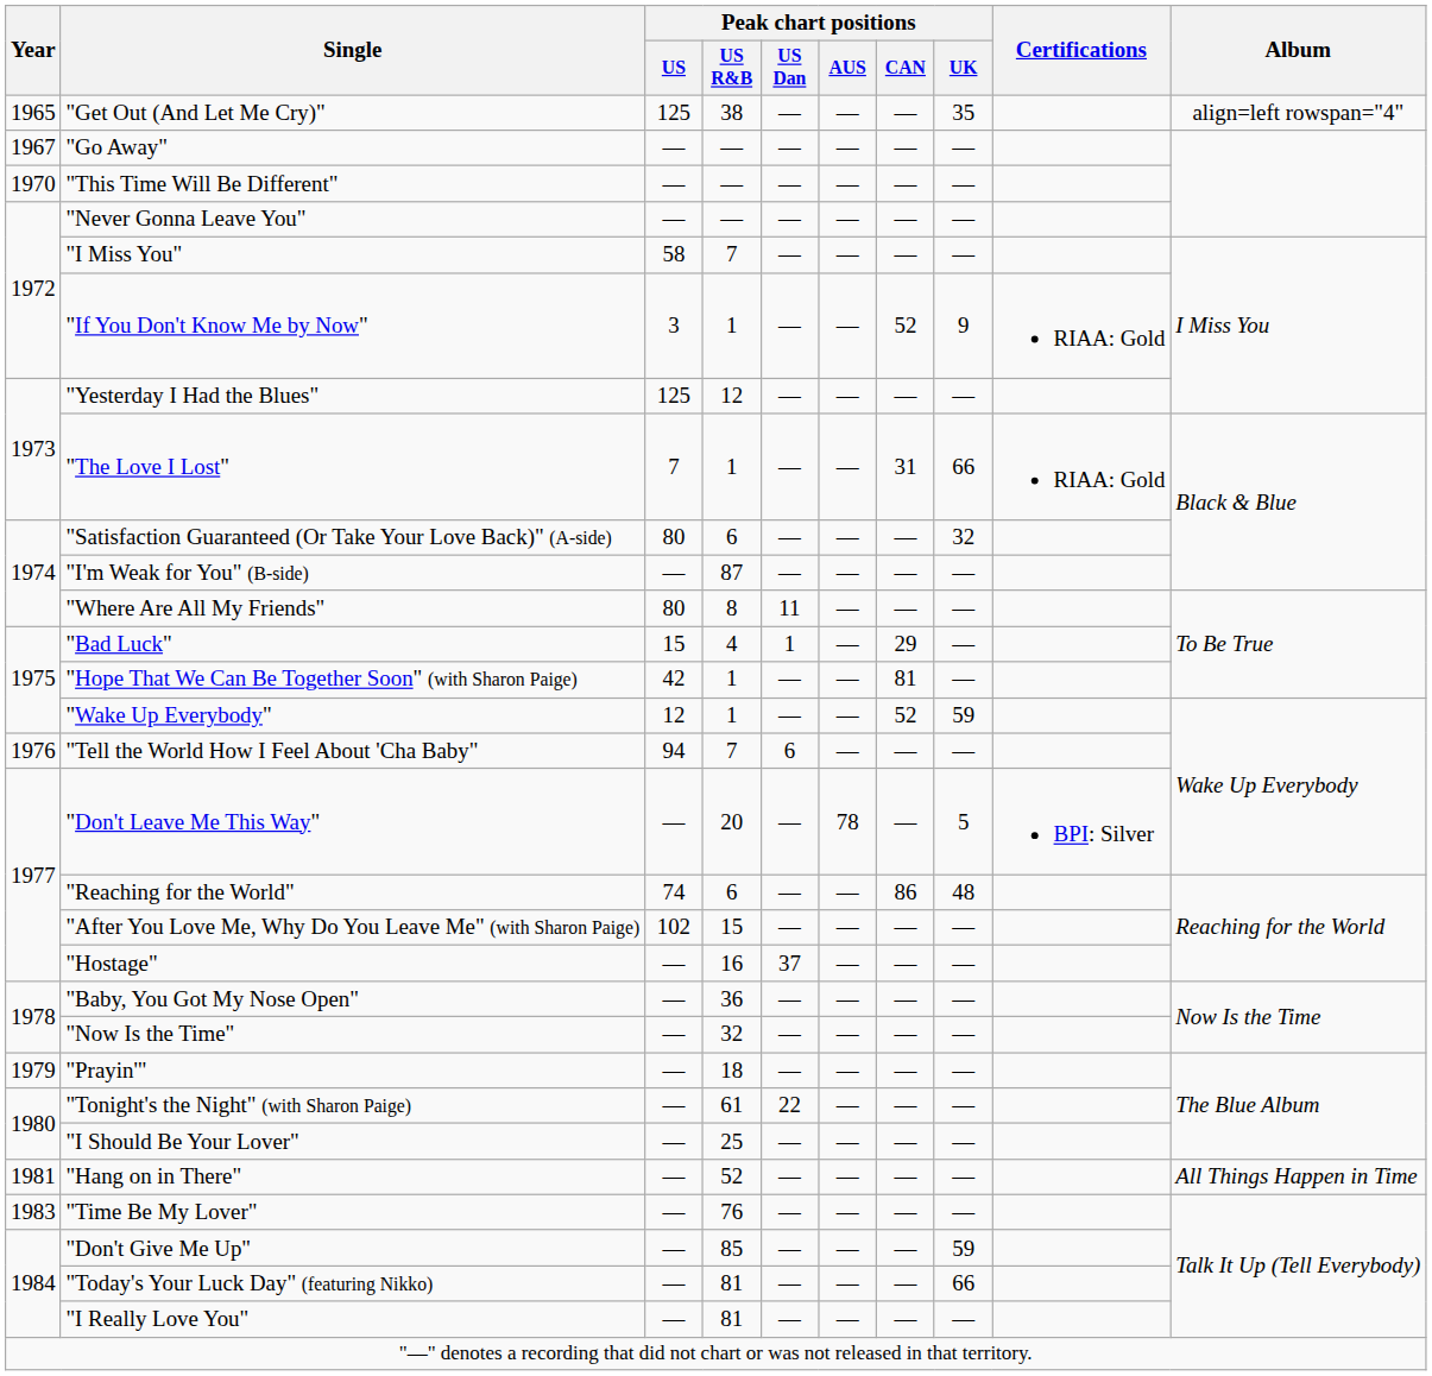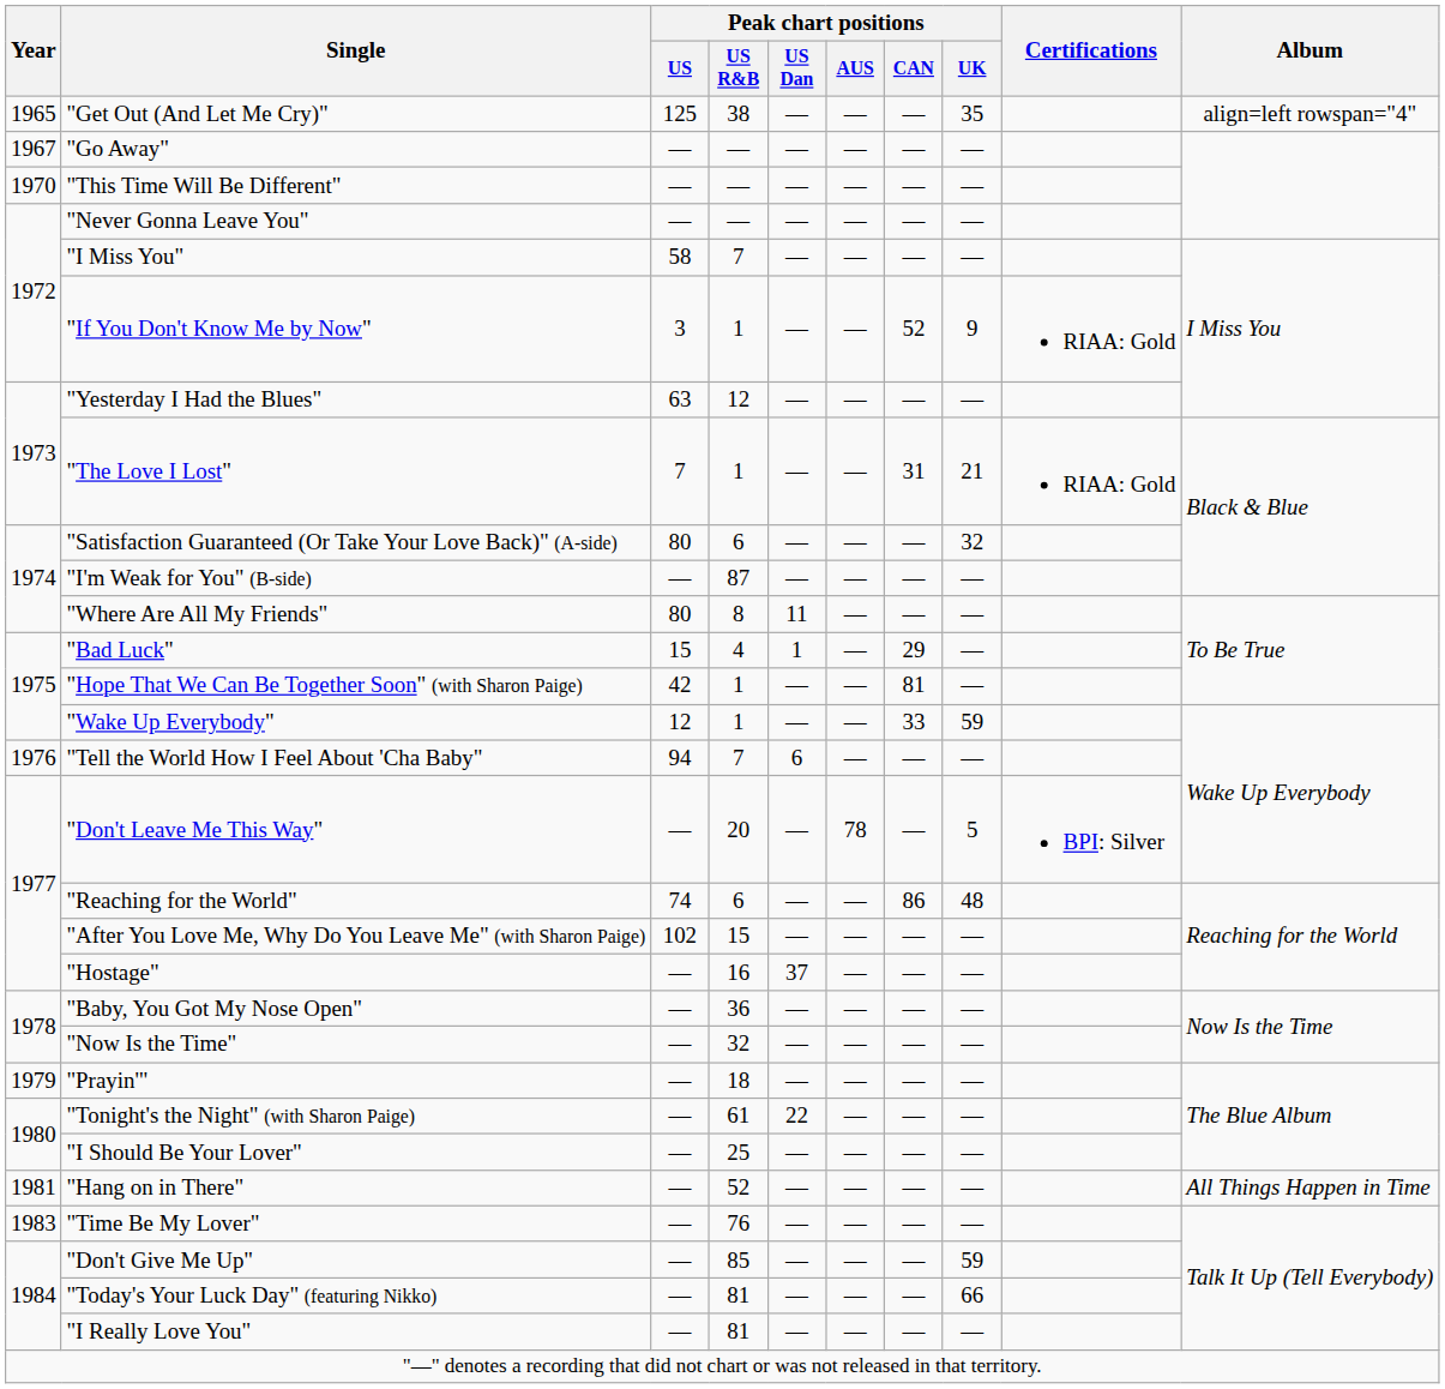"Yesterday I Had the Blues" | Peak chart positions / US: 125 -> 63
"The Love I Lost" | Peak chart positions / UK: 66 -> 21
"Wake Up Everybody" | Peak chart positions / CAN: 52 -> 33
